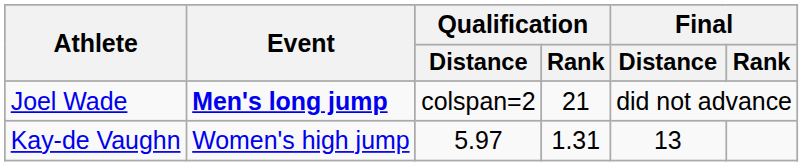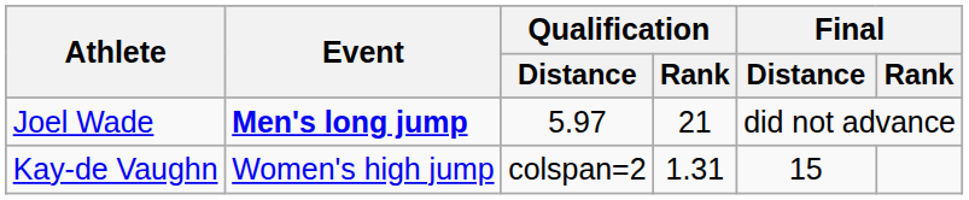Joel Wade | Qualification / Distance: colspan=2 -> 5.97
Kay-de Vaughn | Qualification / Distance: 5.97 -> colspan=2
Kay-de Vaughn | Final / Distance: 13 -> 15
